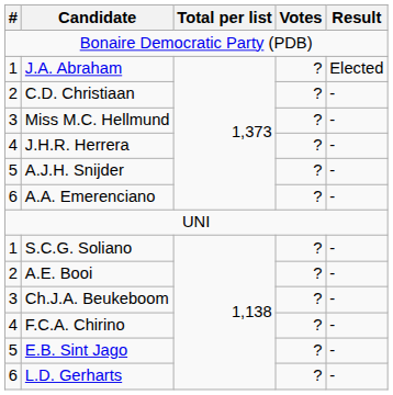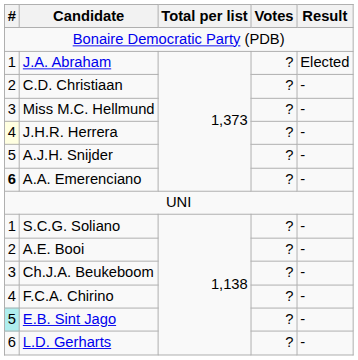J.H.R. Herrera | #: no background -> lightyellow background
A.A. Emerenciano | #: normal -> bold
E.B. Sint Jago | #: no background -> paleturquoise background
